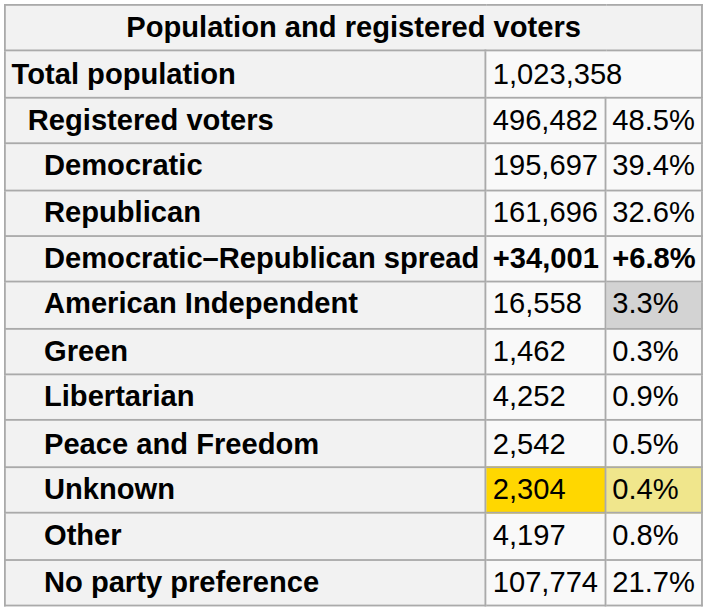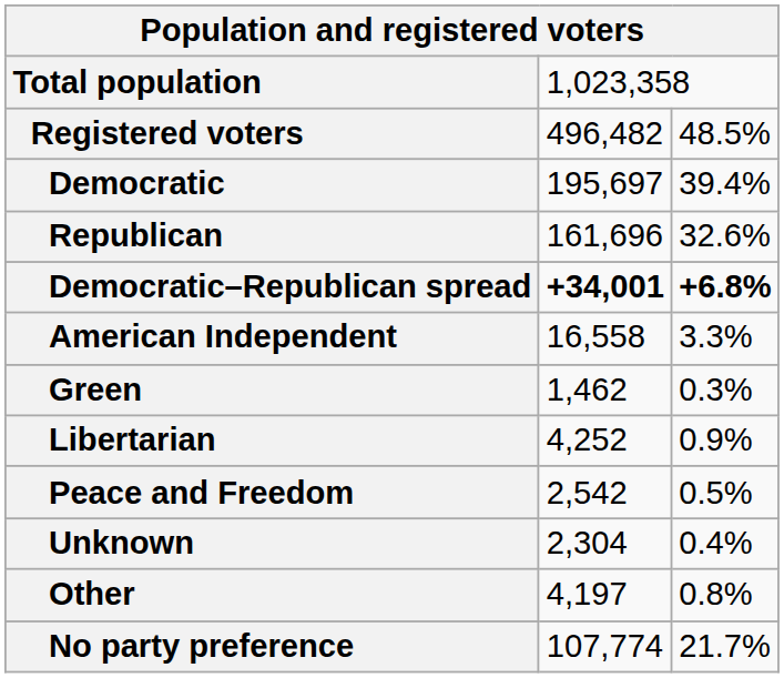American Independent | column 3: lightgrey background -> no background
Unknown | column 2: gold background -> no background
Unknown | column 3: khaki background -> no background
